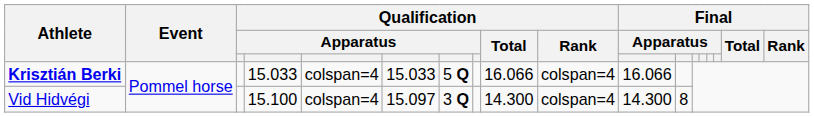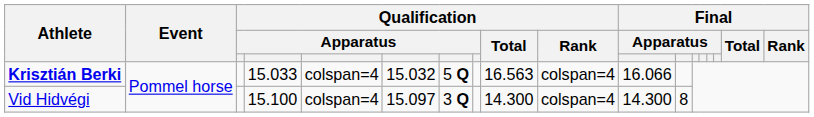Krisztián Berki | column 6: 15.033 -> 15.032
Krisztián Berki | Qualification / Total: 16.066 -> 16.563
